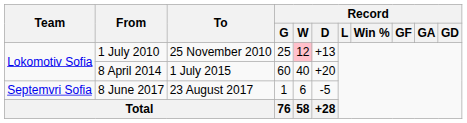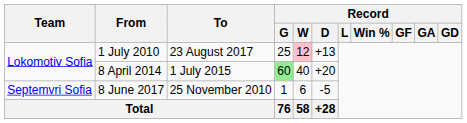1 July 2010 | To: 25 November 2010 -> 23 August 2017
8 April 2014 | Record / G: no background -> lightgreen background
8 June 2017 | To: 23 August 2017 -> 25 November 2010
